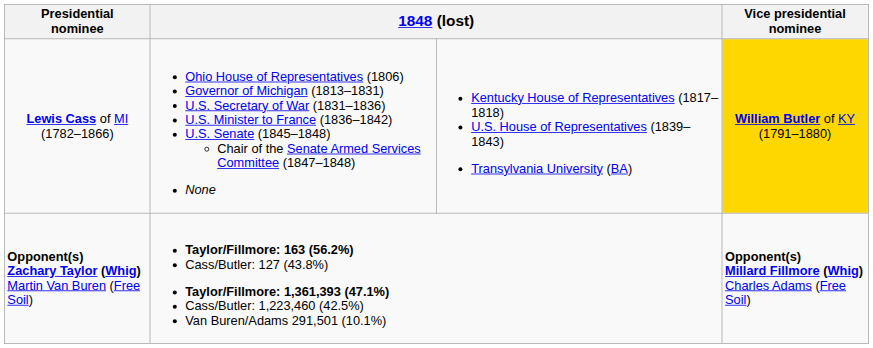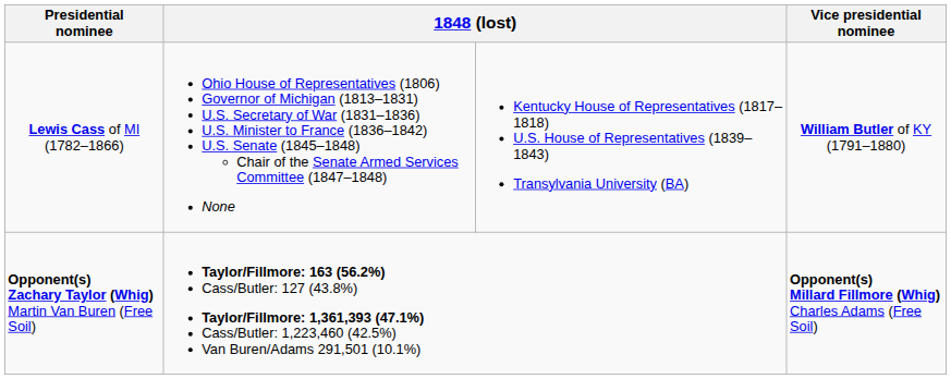Lewis Cass of MI (1782–1866) | Vice presidential nominee: gold background -> no background
